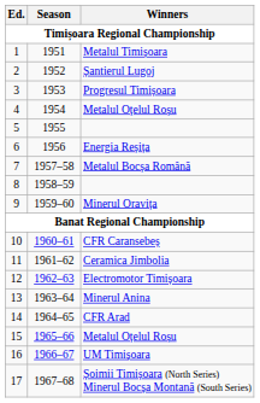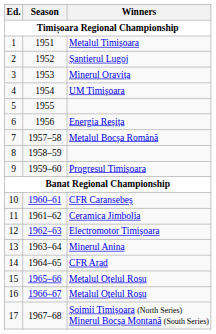3 | Winners: Progresul Timișoara -> Minerul Oravița
4 | Winners: Metalul Oțelul Roșu -> UM Timișoara
9 | Winners: Minerul Oravița -> Progresul Timișoara
16 | Winners: UM Timișoara -> Metalul Oțelul Roșu
